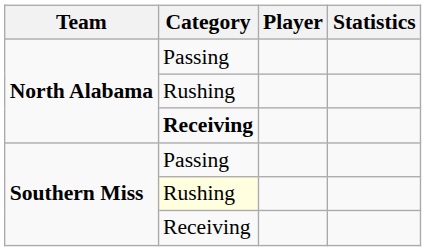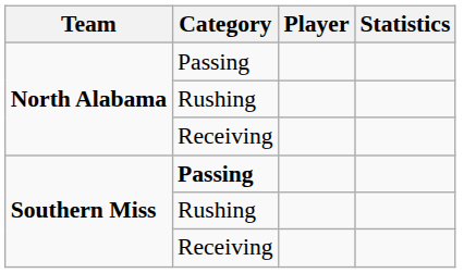North Alabama / Receiving | Category: bold -> normal
Southern Miss / Passing | Category: normal -> bold
Southern Miss / Rushing | Category: lightyellow background -> no background
